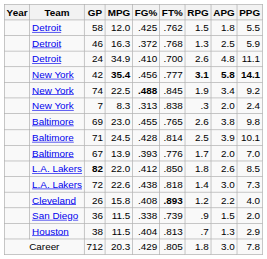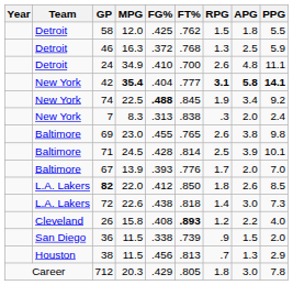42 | FG%: .456 -> .404
38 | FG%: .404 -> .456
